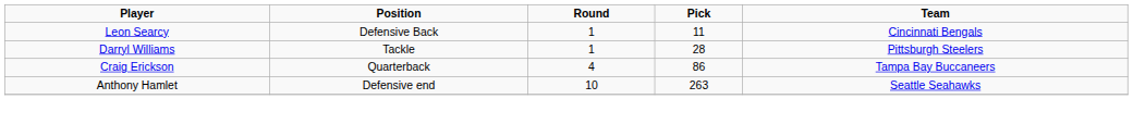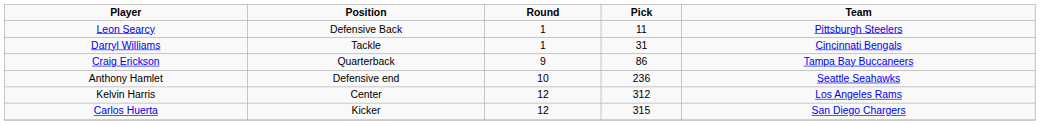Leon Searcy | Team: Cincinnati Bengals -> Pittsburgh Steelers
Darryl Williams | Pick: 28 -> 31
Darryl Williams | Team: Pittsburgh Steelers -> Cincinnati Bengals
Craig Erickson | Round: 4 -> 9
Anthony Hamlet | Pick: 263 -> 236
+ row: Kelvin Harris | Center | 12 | 312 | Los Angeles Rams
+ row: Carlos Huerta | Kicker | 12 | 315 | San Diego Chargers
